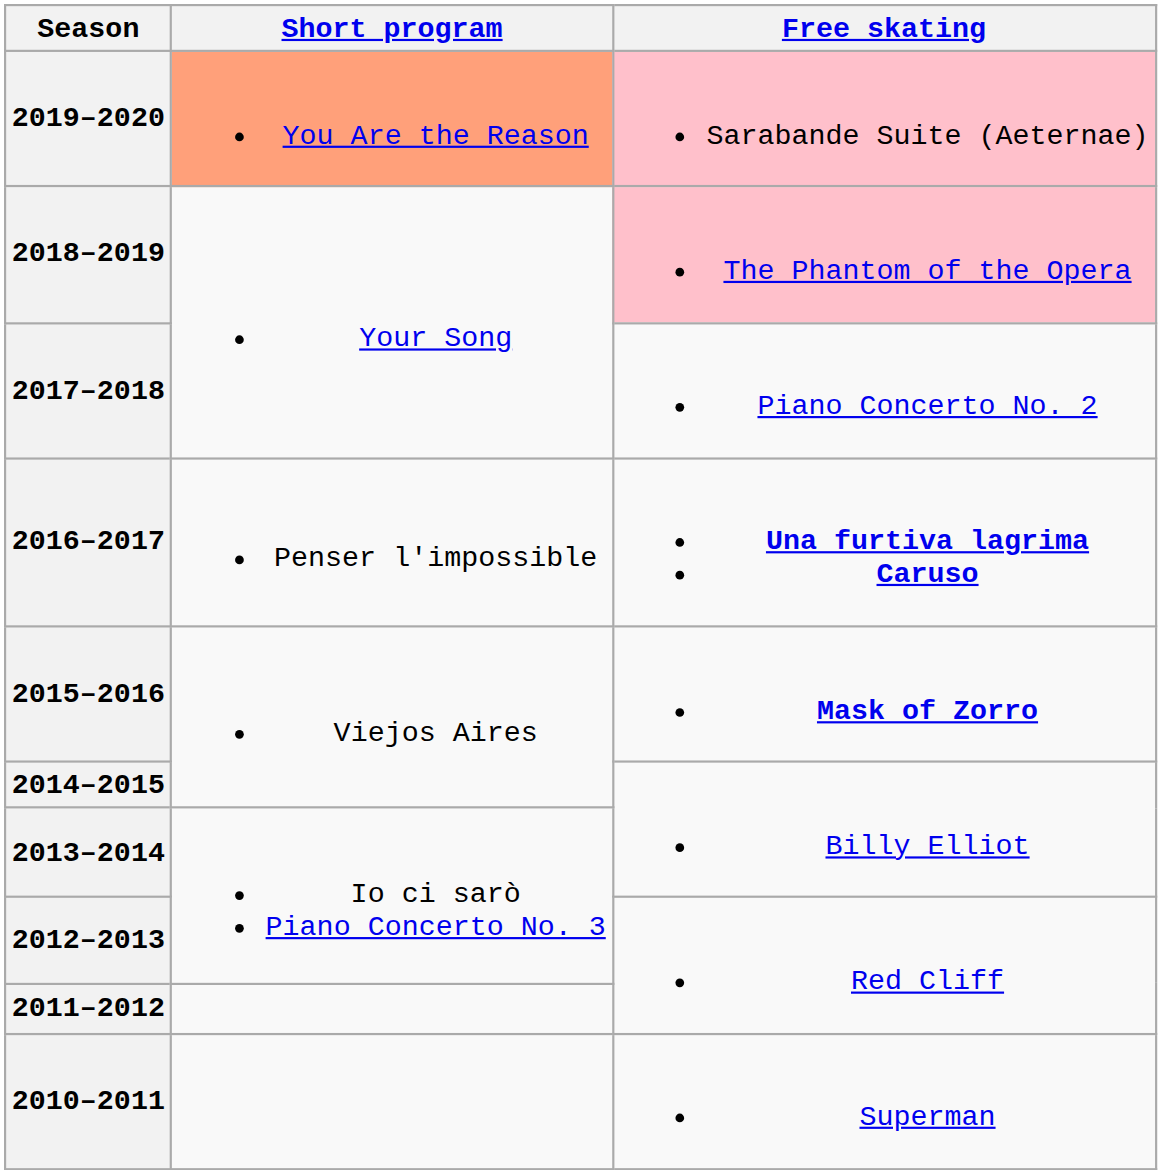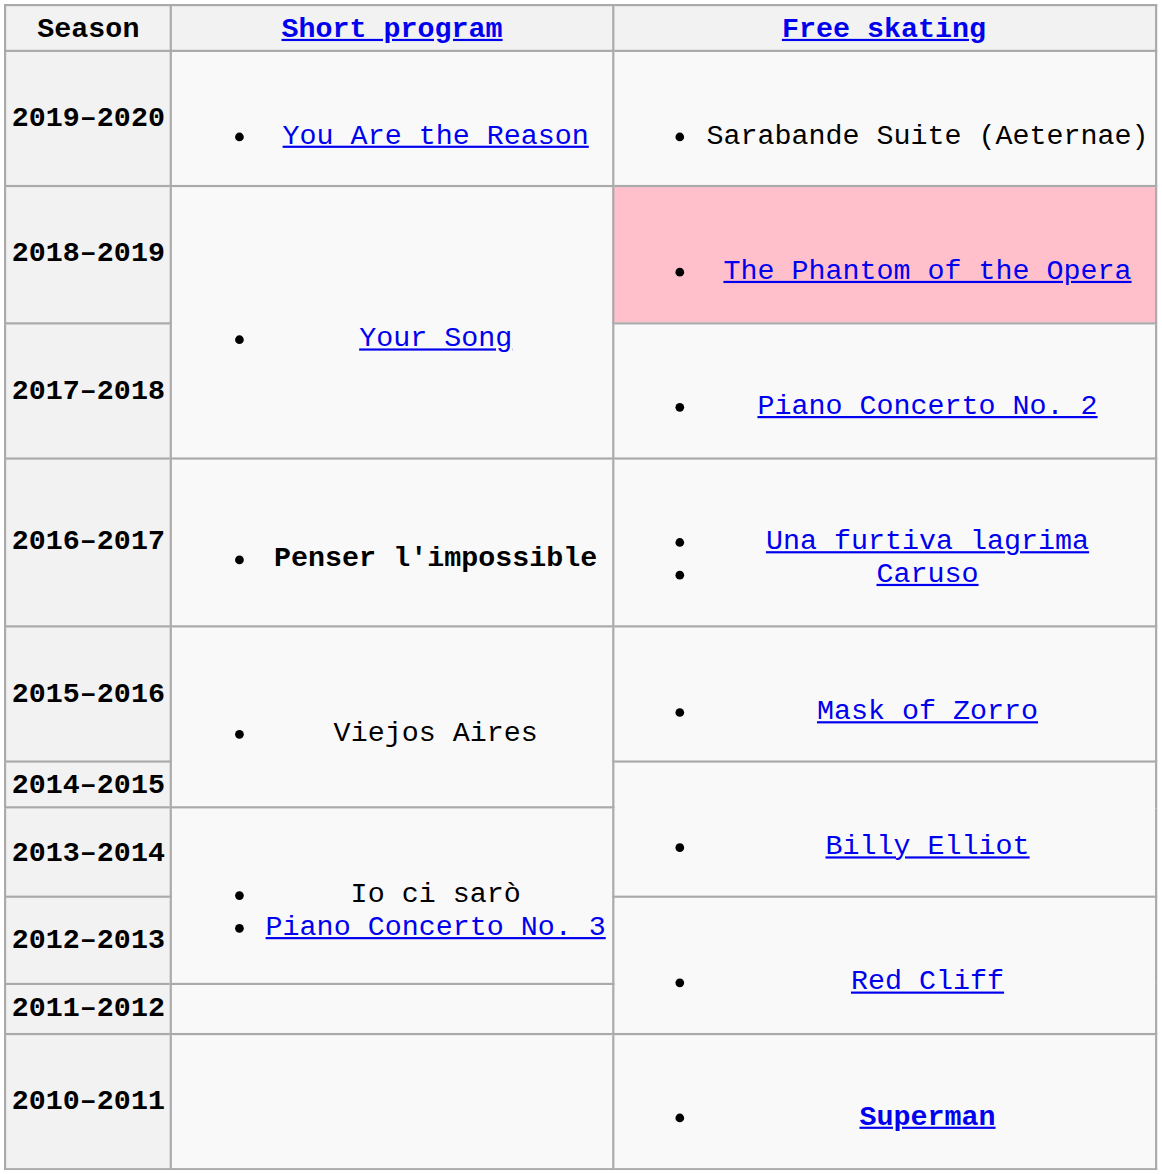2019–2020 | Short program: lightsalmon background -> no background
2019–2020 | Free skating: pink background -> no background
2016–2017 | Short program: normal -> bold
2016–2017 | Free skating: bold -> normal
2015–2016 | Free skating: bold -> normal
2010–2011 | Free skating: normal -> bold
